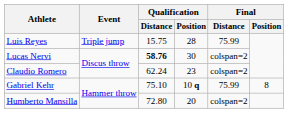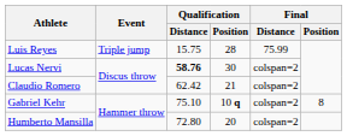Claudio Romero | Qualification / Distance: 62.24 -> 62.42
Claudio Romero | Qualification / Position: 23 -> 21
Gabriel Kehr | Final / Distance: 75.99 -> colspan=2
